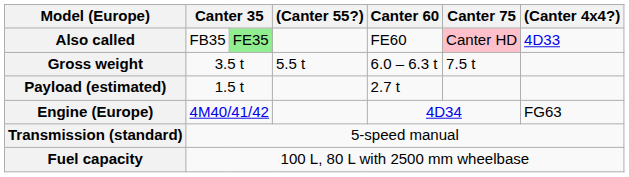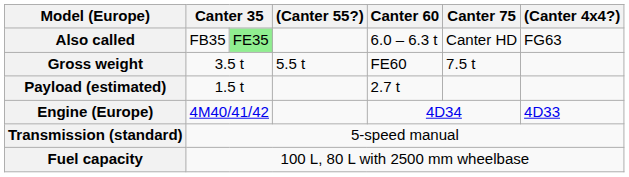Also called | Canter 60: FE60 -> 6.0 – 6.3 t
Also called | Canter 75: pink background -> no background
Also called | (Canter 4x4?): 4D33 -> FG63
Gross weight | Canter 60: 6.0 – 6.3 t -> FE60
Engine (Europe) | (Canter 4x4?): FG63 -> 4D33
